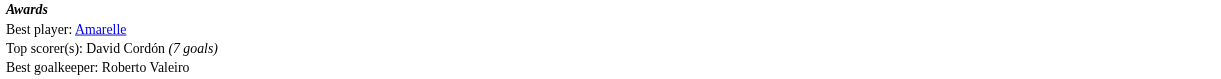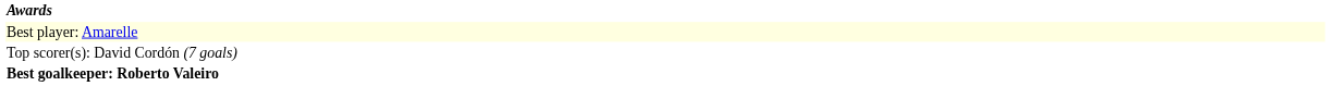Best player: Amarelle | Awards: no background -> lightyellow background
Best goalkeeper: Roberto Valeiro | Awards: normal -> bold
